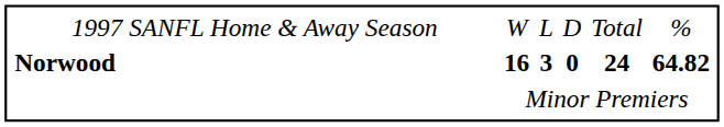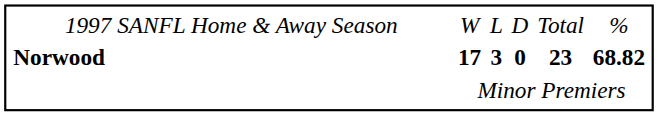Norwood | column 2: 16 -> 17
Norwood | column 5: 24 -> 23
Norwood | column 6: 64.82 -> 68.82
